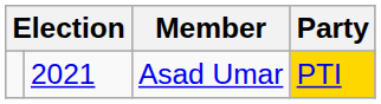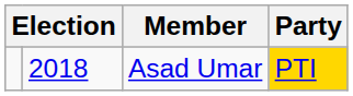Asad Umar | column 2: 2021 -> 2018
